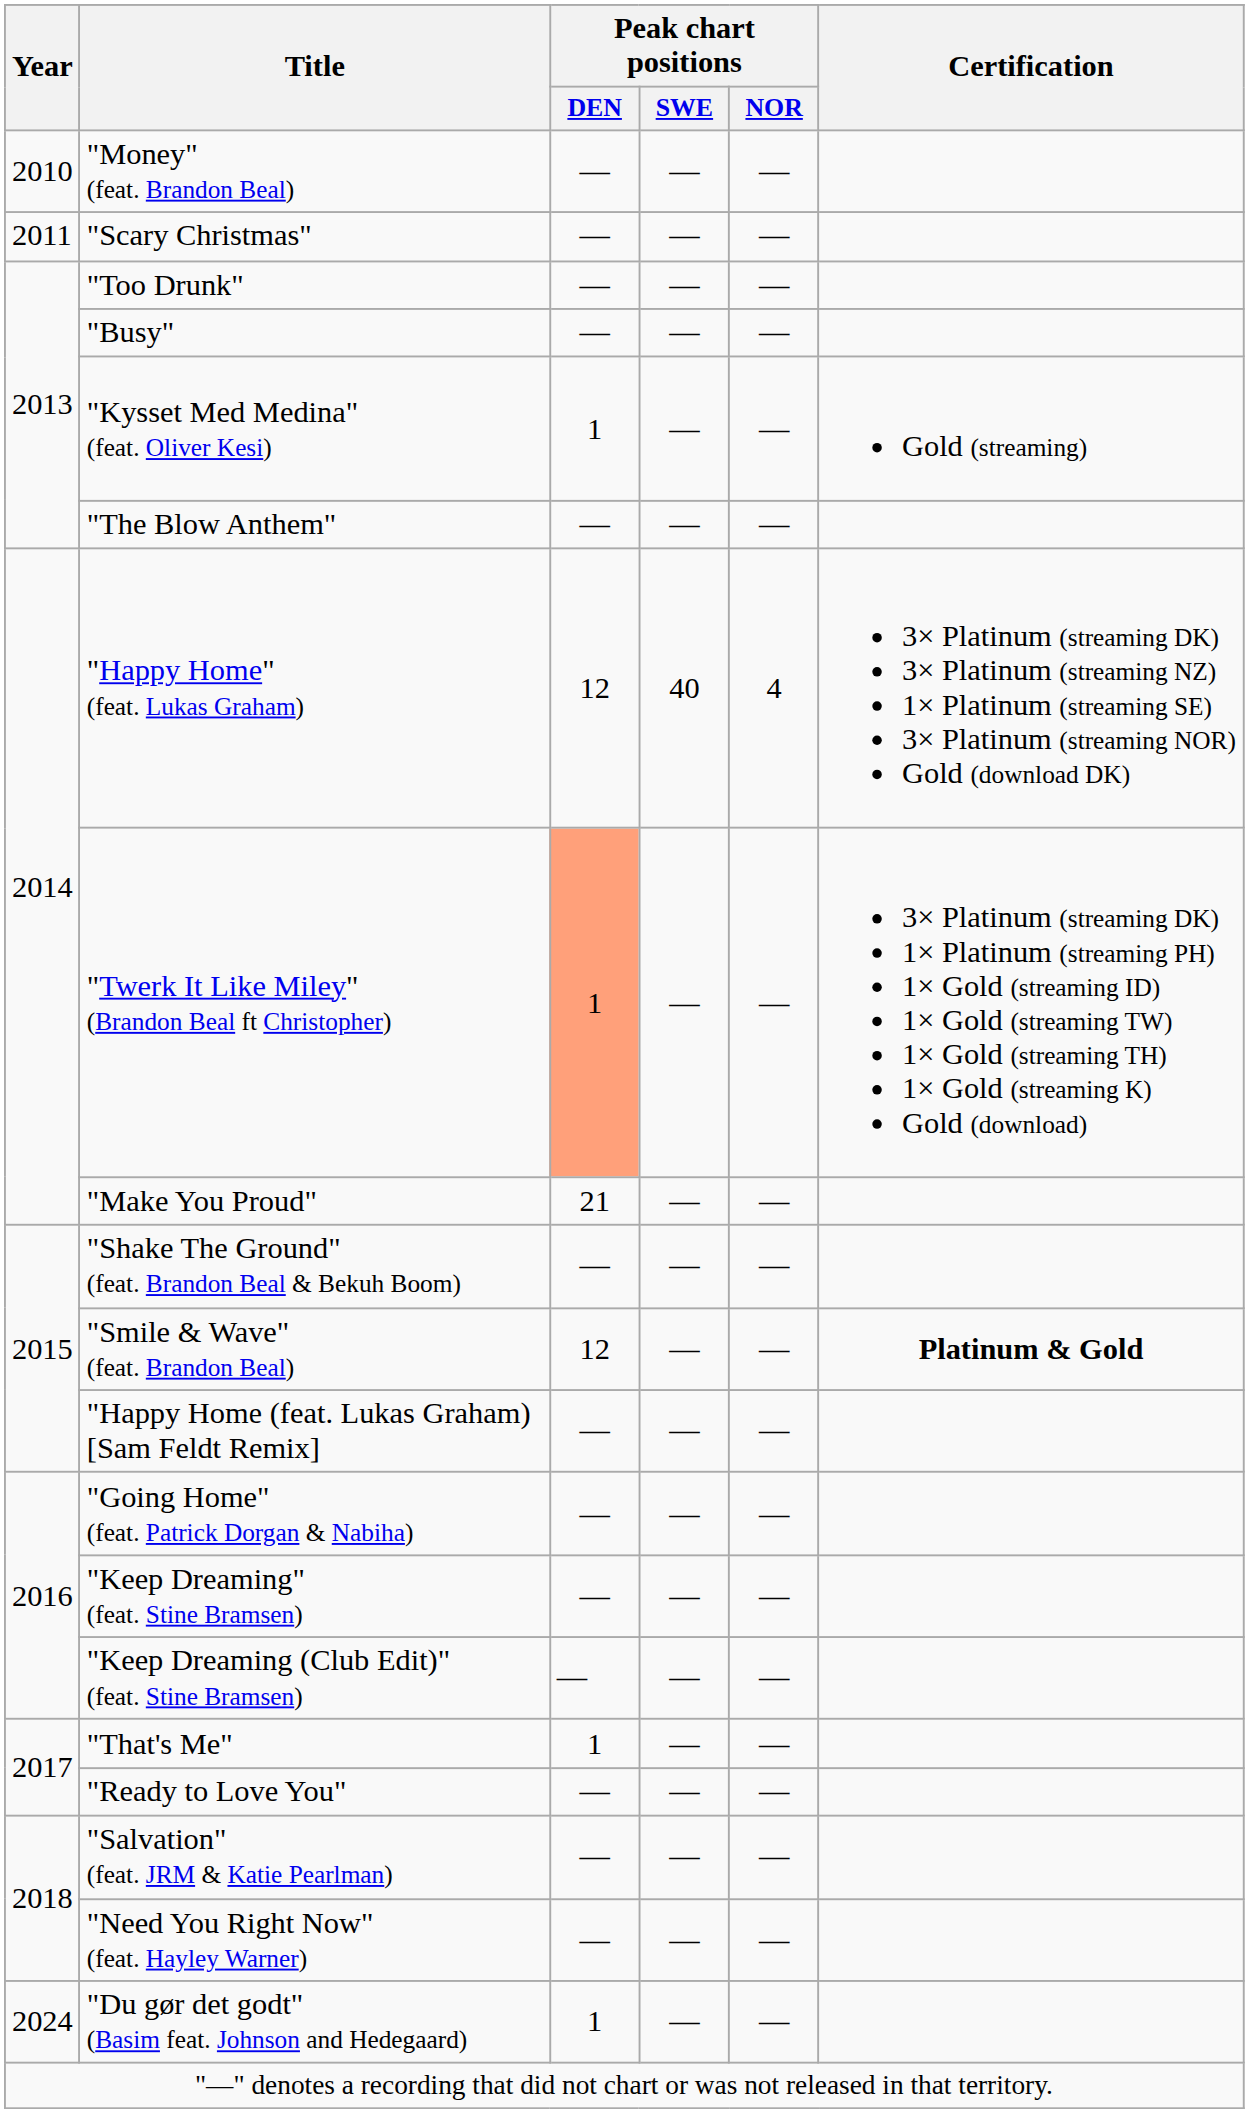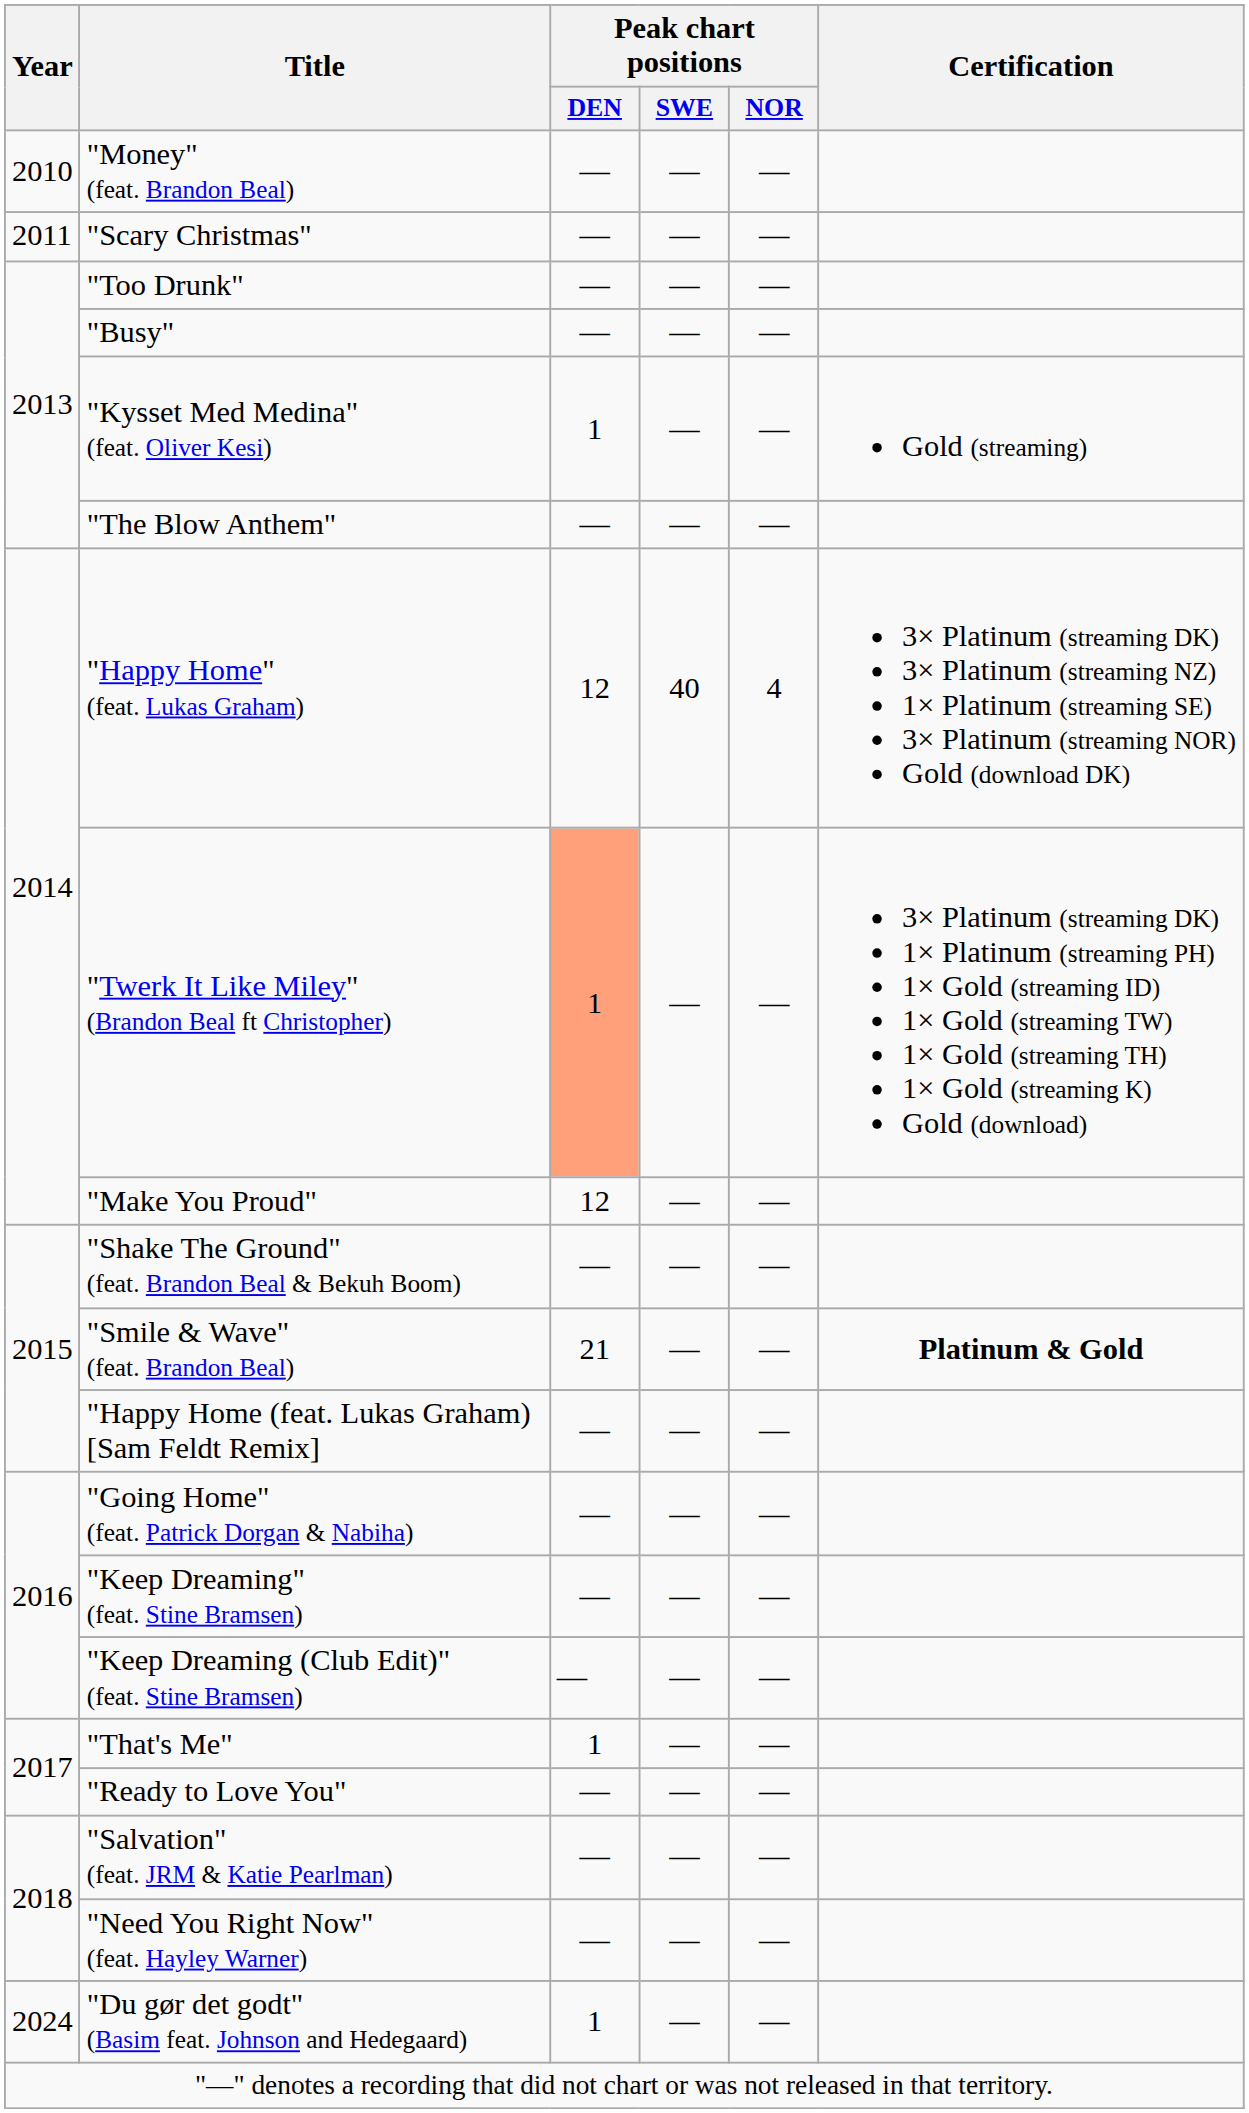"Make You Proud" | Peak chart positions / DEN: 21 -> 12
"Smile & Wave" (feat. Brandon Beal) | Peak chart positions / DEN: 12 -> 21
